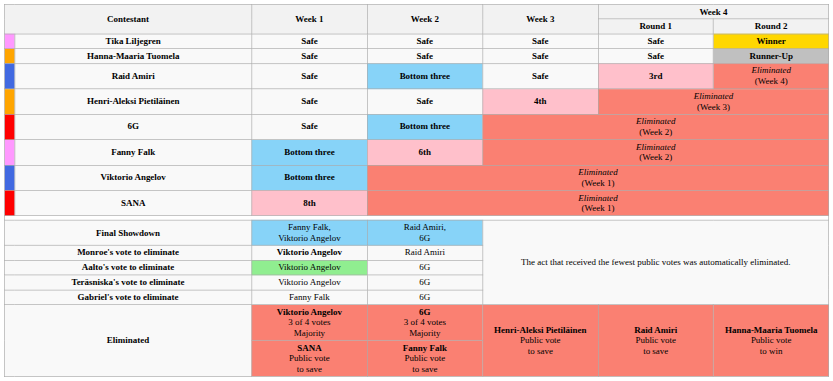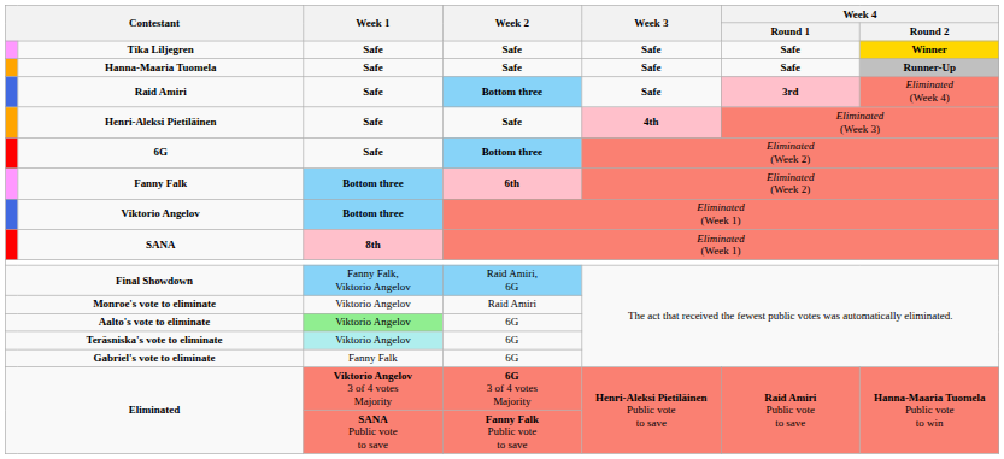Monroe's vote to eliminate | Week 1: bold -> normal
Teräsniska's vote to eliminate | Week 1: no background -> paleturquoise background
